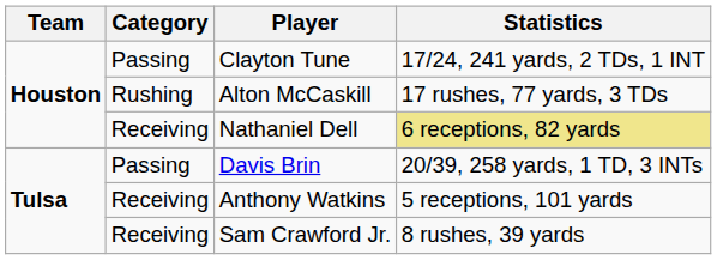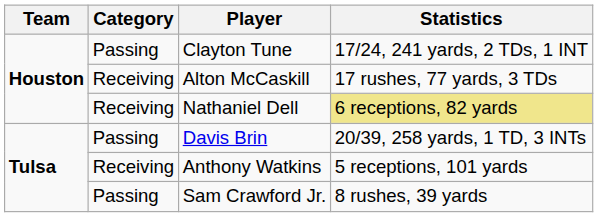Alton McCaskill | Category: Rushing -> Receiving
Sam Crawford Jr. | Category: Receiving -> Passing
